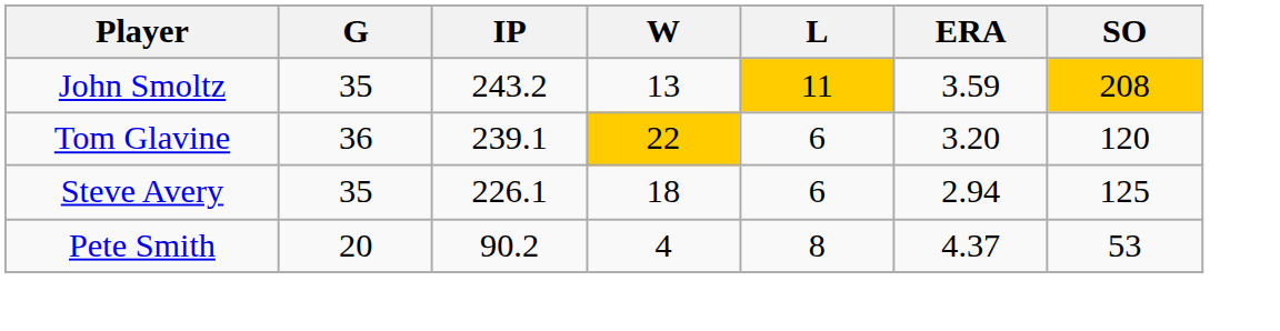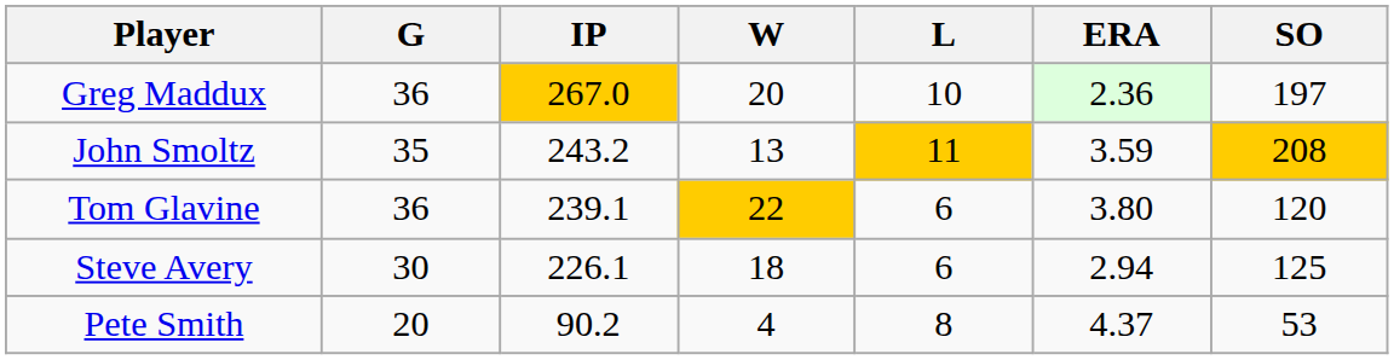+ row: Greg Maddux | 36 | 267.0 | 20 | 10 | 2.36 | 197
Tom Glavine | ERA: 3.20 -> 3.80
Steve Avery | G: 35 -> 30
